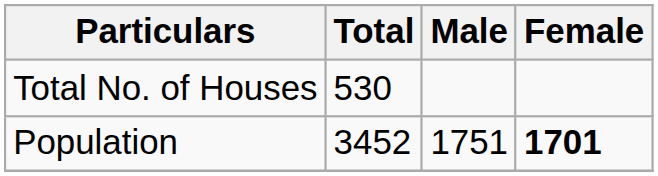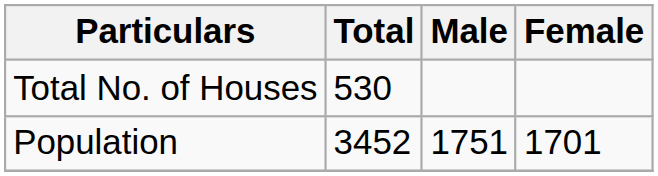Population | Female: bold -> normal
